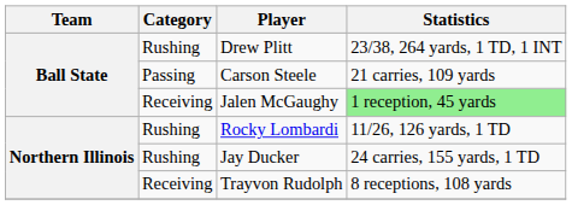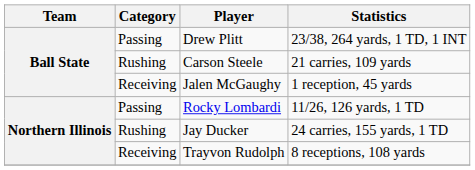Drew Plitt | Category: Rushing -> Passing
Carson Steele | Category: Passing -> Rushing
Jalen McGaughy | Statistics: lightgreen background -> no background
Rocky Lombardi | Category: Rushing -> Passing
